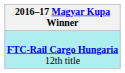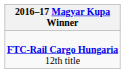row 2 | column 1: paleturquoise background -> no background
